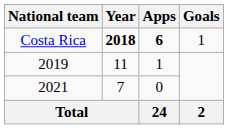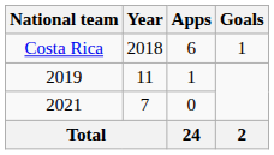Costa Rica | Year: bold -> normal
Costa Rica | Apps: bold -> normal
